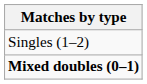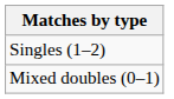row 3 | column 1: bold -> normal
